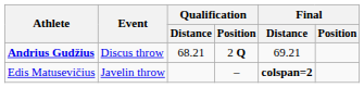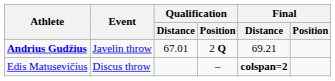Andrius Gudžius | Event: Discus throw -> Javelin throw
Andrius Gudžius | Qualification / Distance: 68.21 -> 67.01
Edis Matusevičius | Event: Javelin throw -> Discus throw
